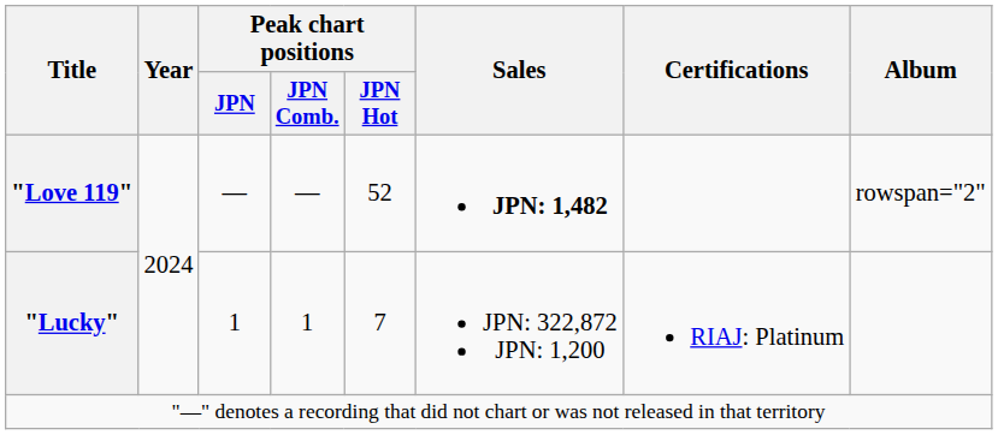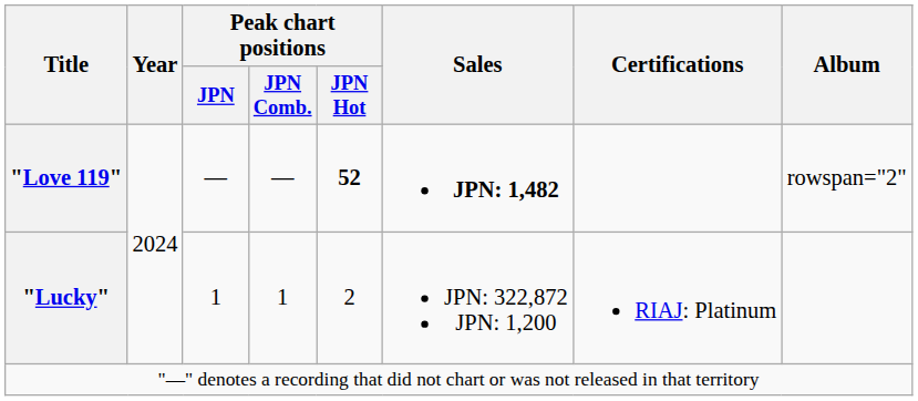"Love 119" | Peak chart positions / JPN Hot: normal -> bold
"Lucky" | Peak chart positions / JPN Hot: 7 -> 2
